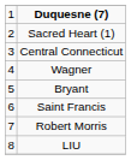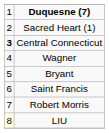Central Connecticut | column 1: normal -> bold
LIU | column 1: no background -> lightyellow background
